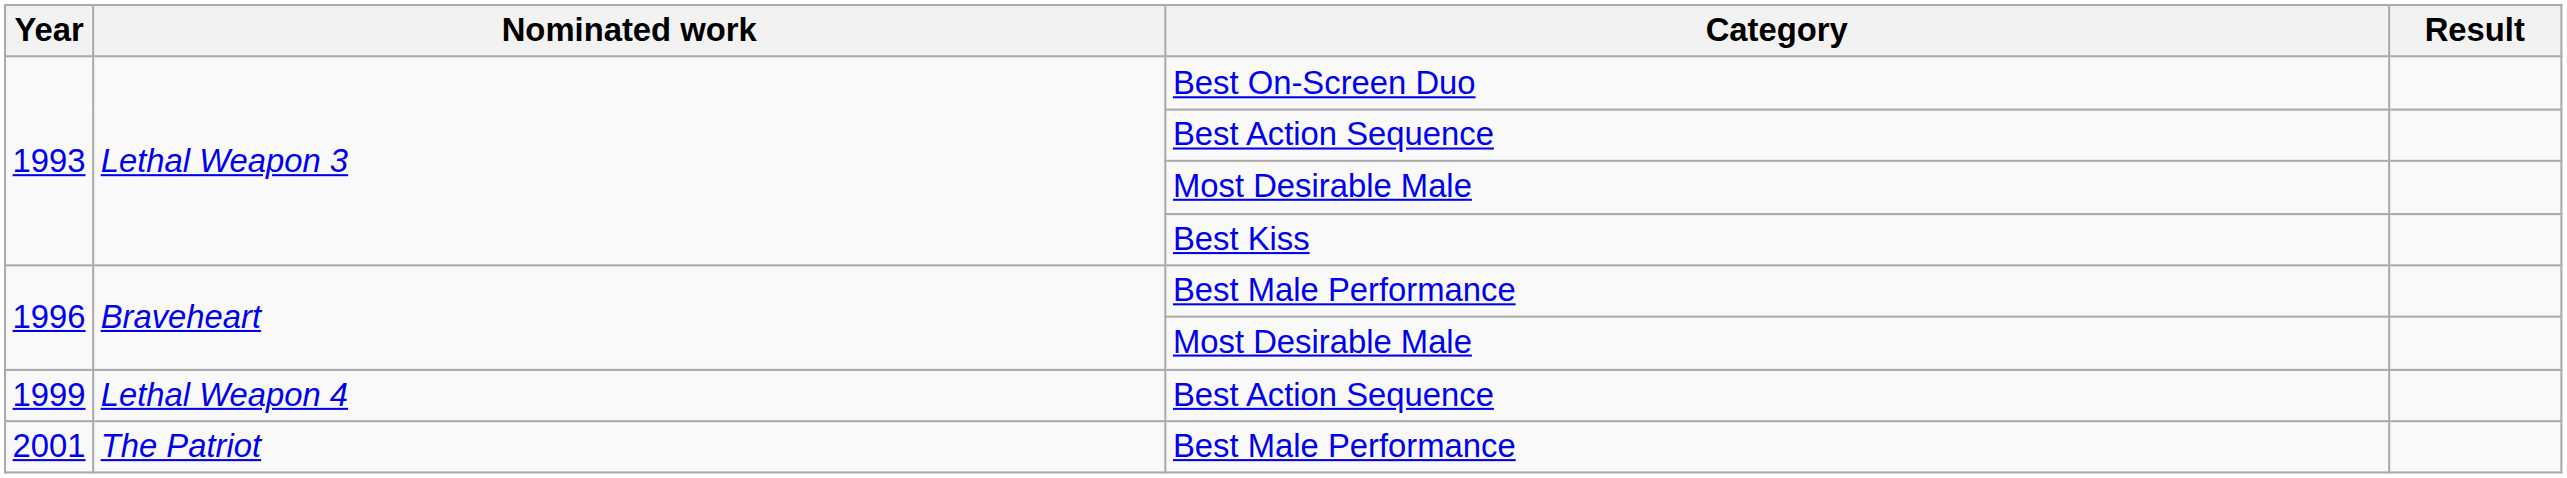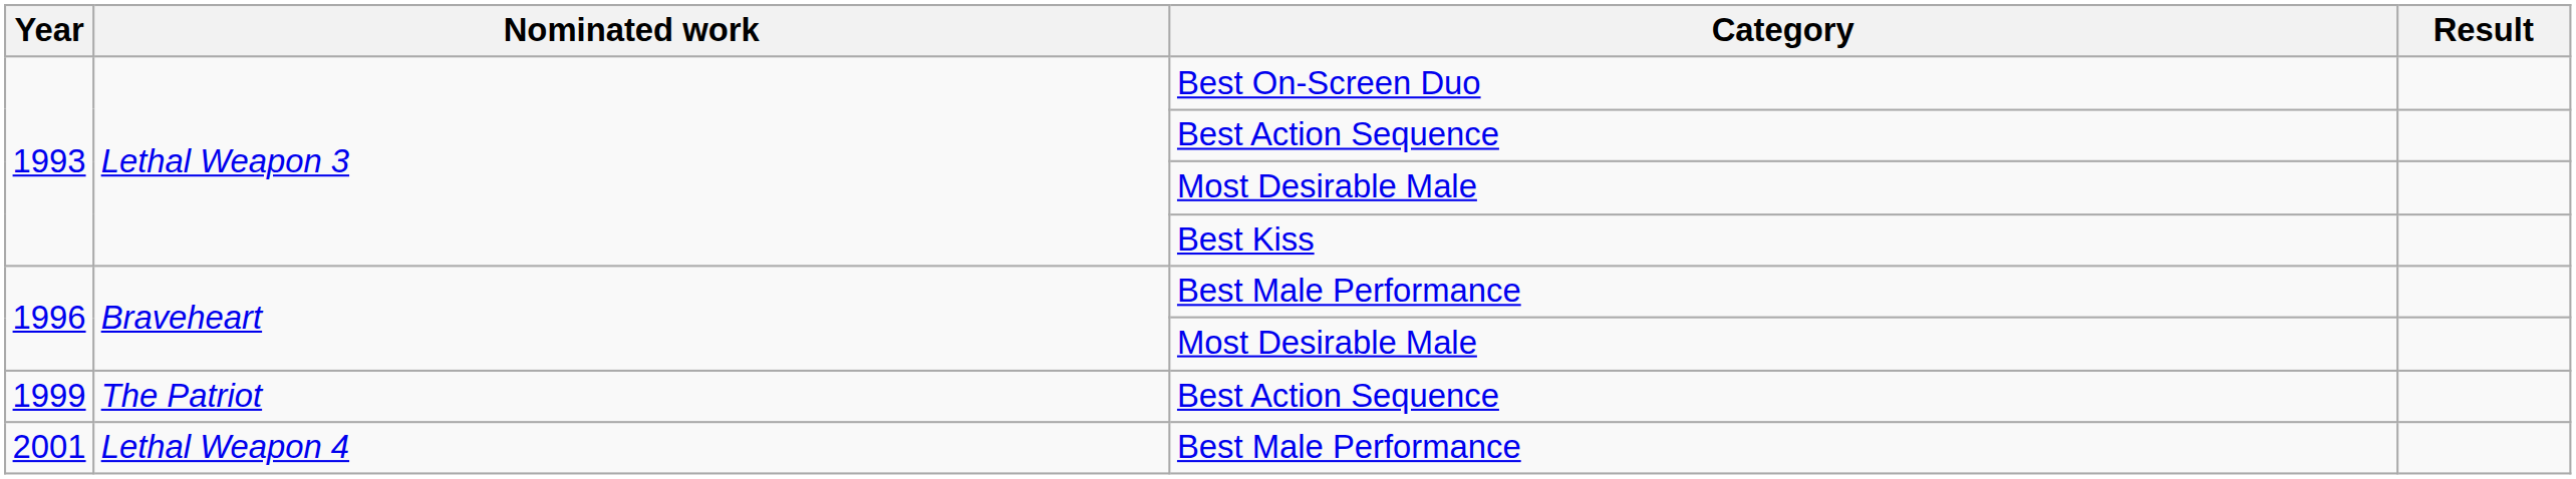1999 / Best Action Sequence | Nominated work: Lethal Weapon 4 -> The Patriot
2001 / Best Male Performance | Nominated work: The Patriot -> Lethal Weapon 4
